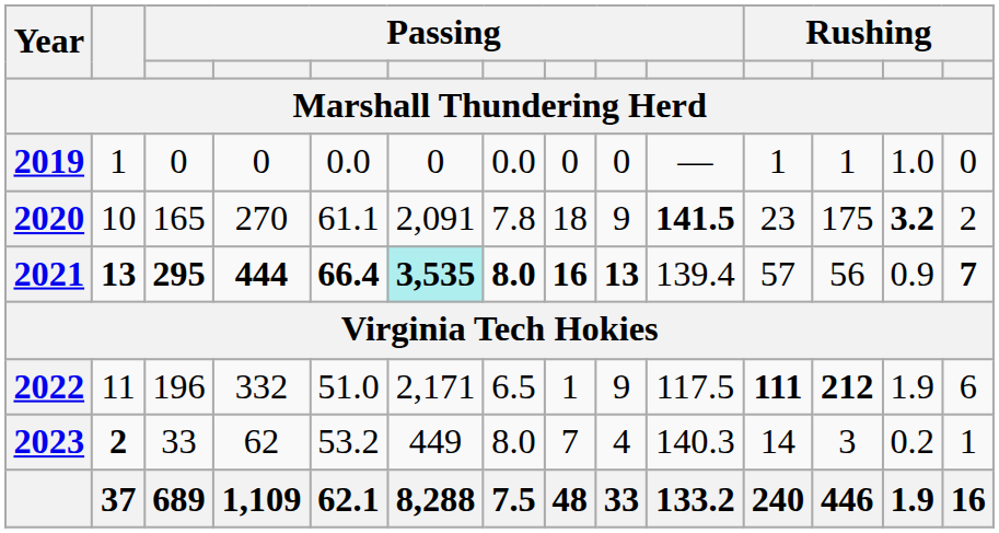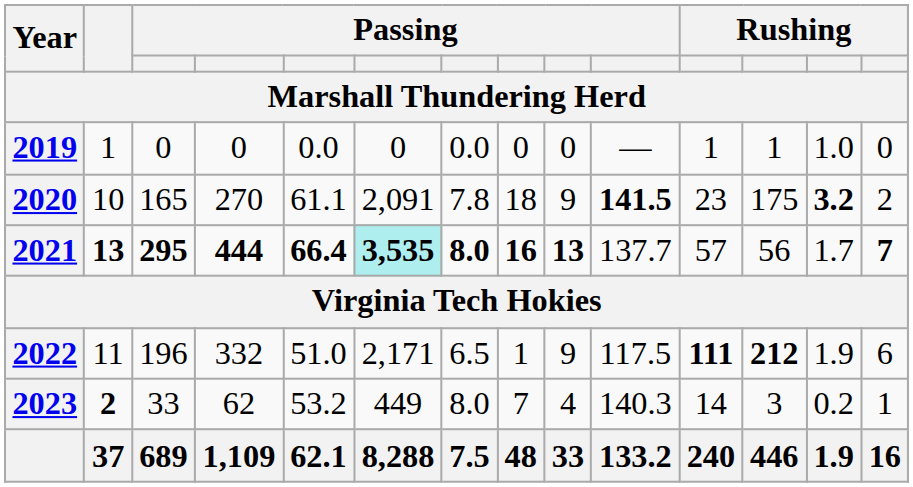2021 | column 10: 139.4 -> 137.7
2021 | column 13: 0.9 -> 1.7
